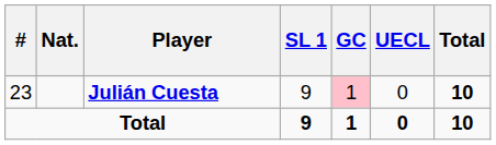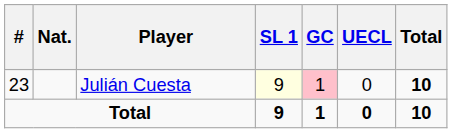23 | Player: bold -> normal
23 | SL 1: no background -> lightyellow background
